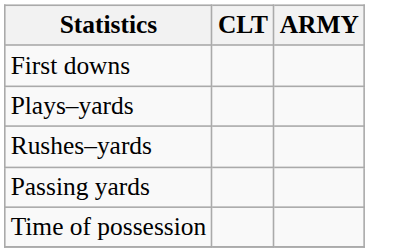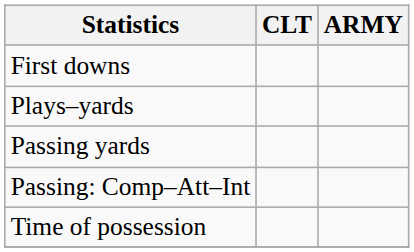- row: Rushes–yards
+ row: Passing: Comp–Att–Int
